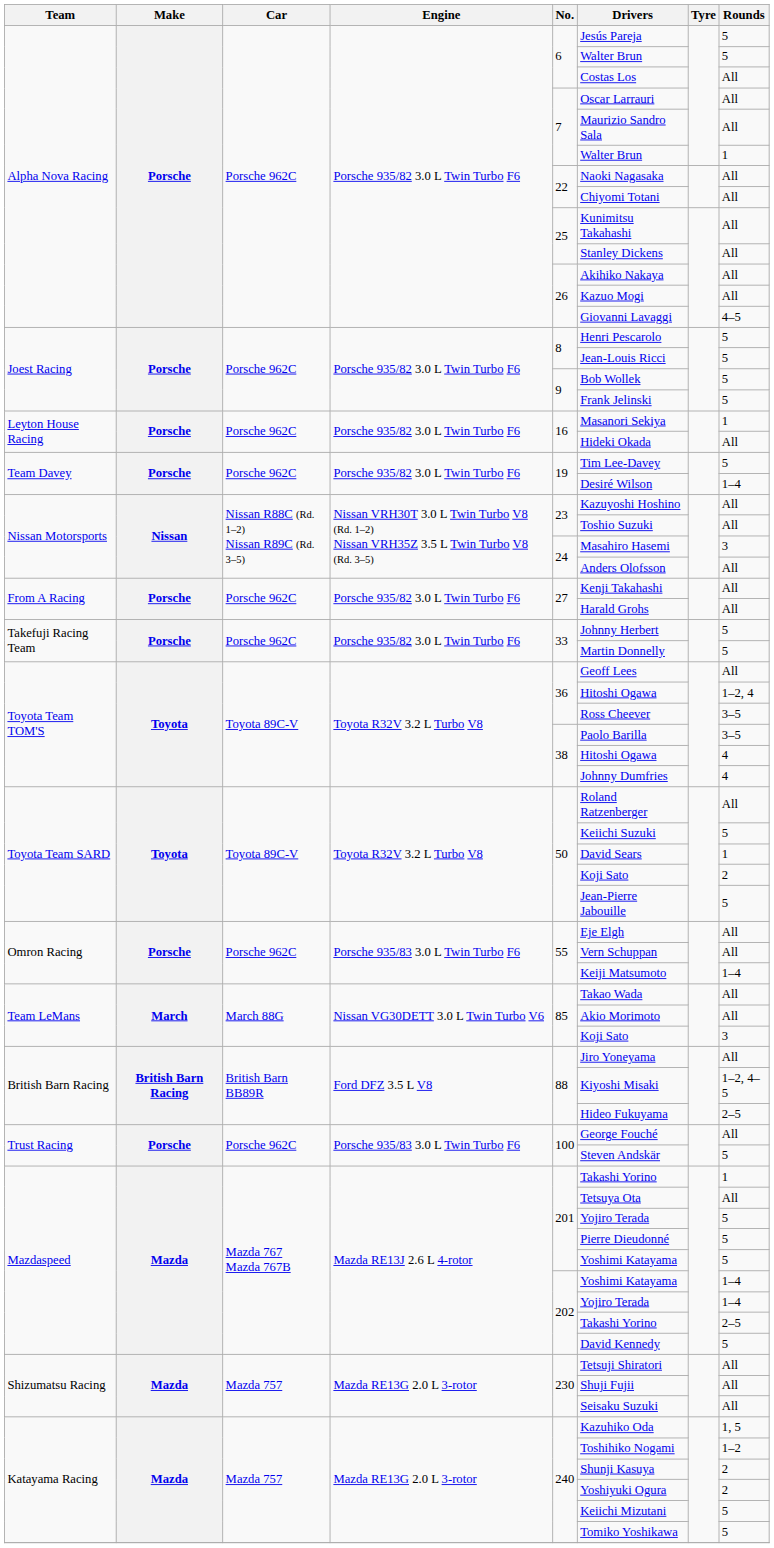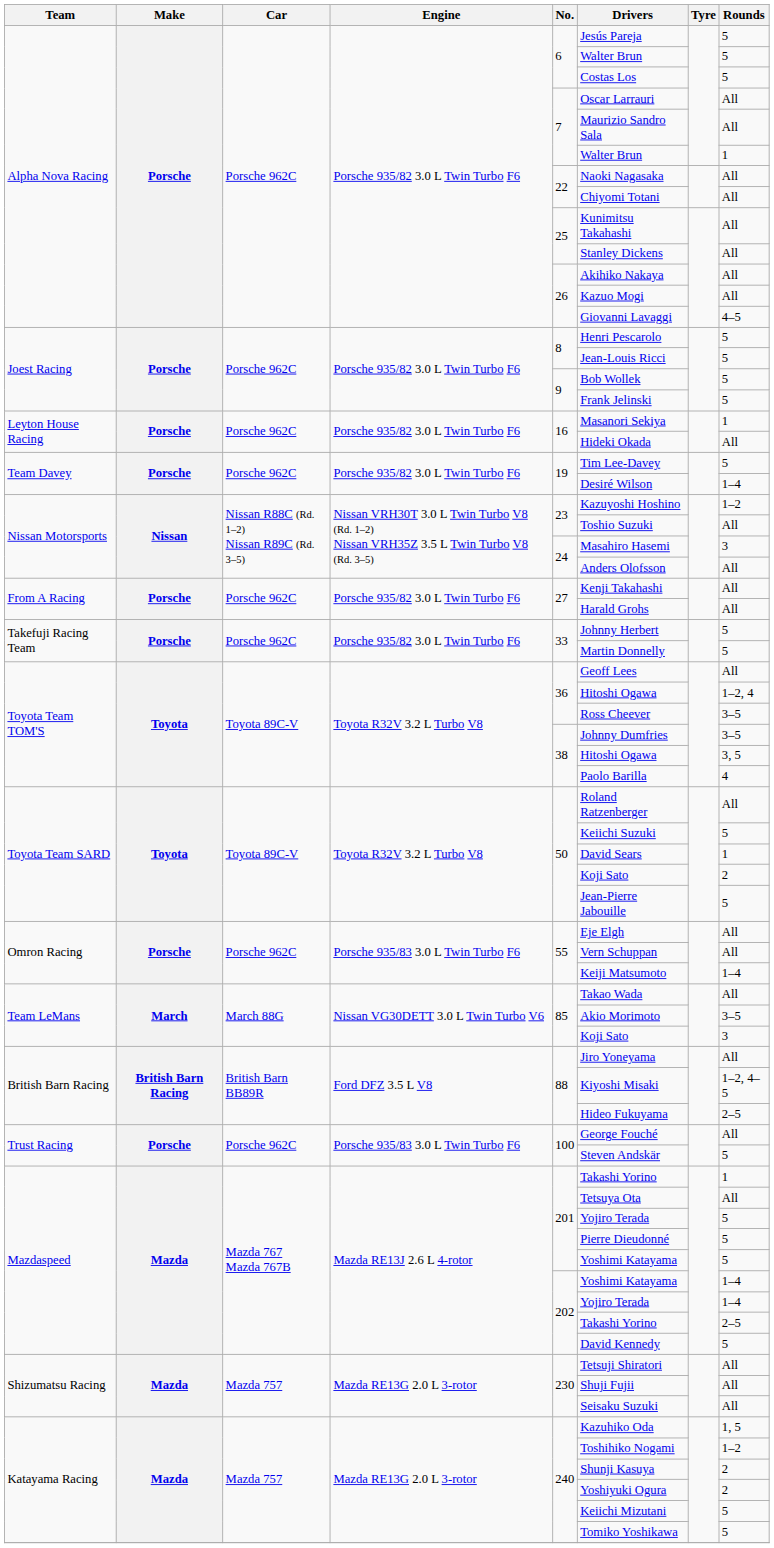row 4 | Rounds: All -> 5
row 23 | Rounds: All -> 1–2
row 34 | Drivers: Paolo Barilla -> Johnny Dumfries
row 35 | Rounds: 4 -> 3, 5
row 36 | Drivers: Johnny Dumfries -> Paolo Barilla
row 46 | Rounds: All -> 3–5
